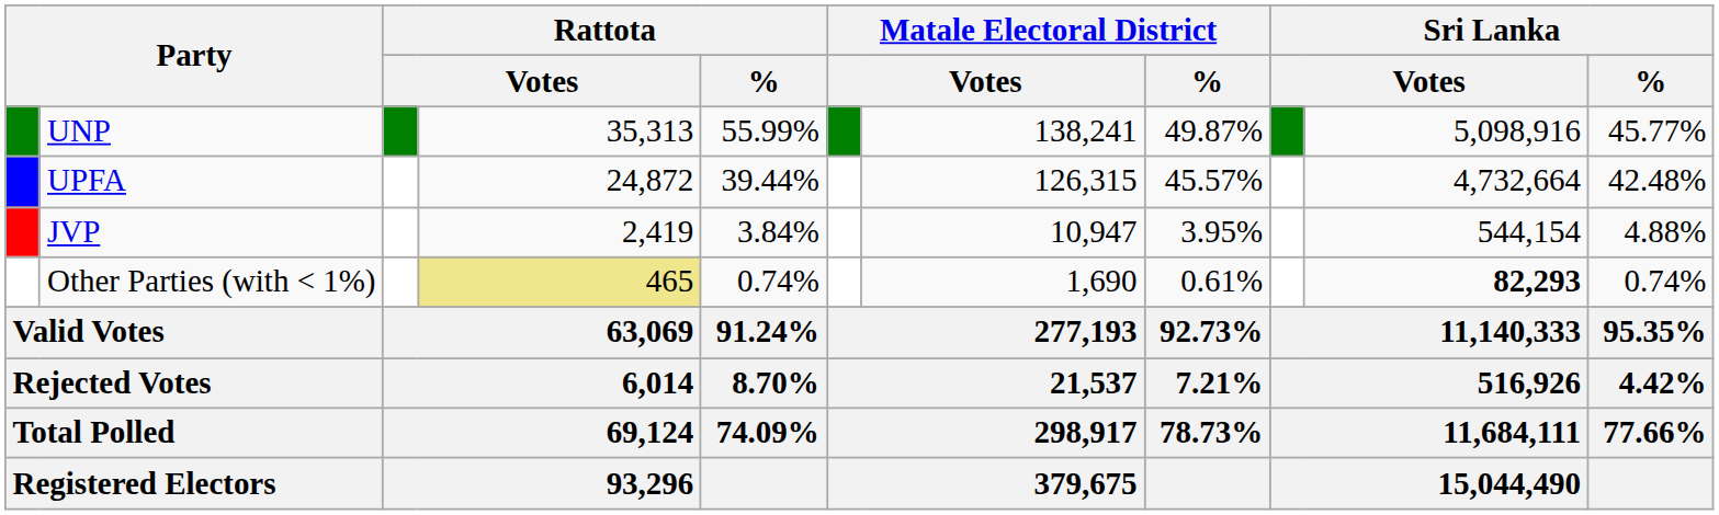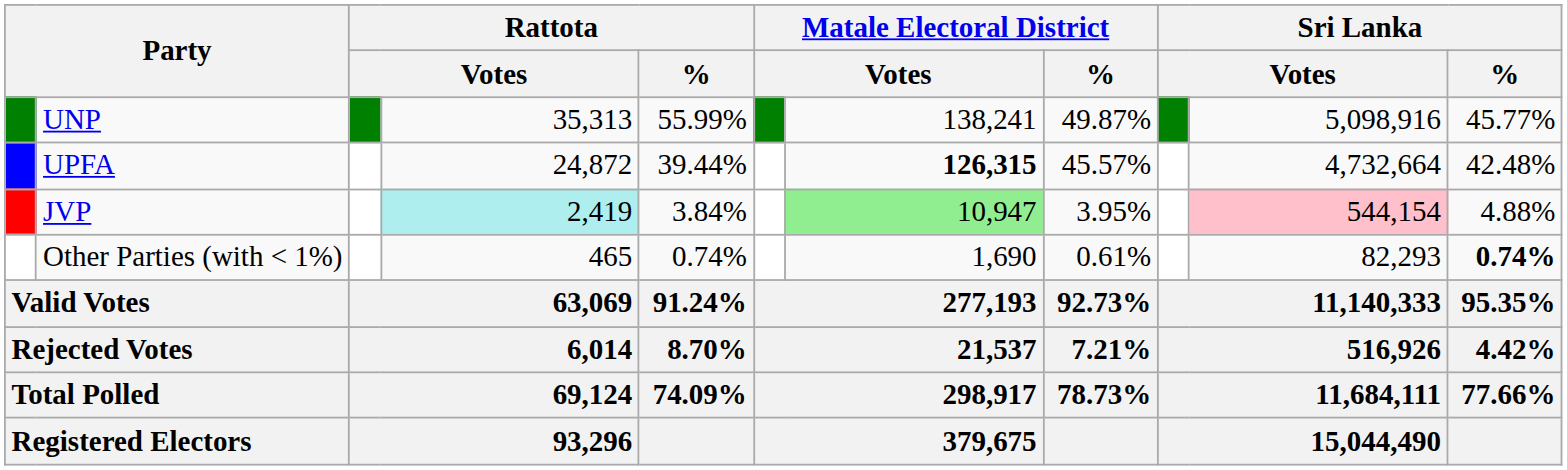UPFA | column 7: normal -> bold
JVP | column 4: no background -> paleturquoise background
JVP | column 7: no background -> lightgreen background
JVP | column 10: no background -> pink background
Other Parties (with < 1%) | column 4: khaki background -> no background
Other Parties (with < 1%) | column 10: bold -> normal
Other Parties (with < 1%) | Sri Lanka / %: normal -> bold
